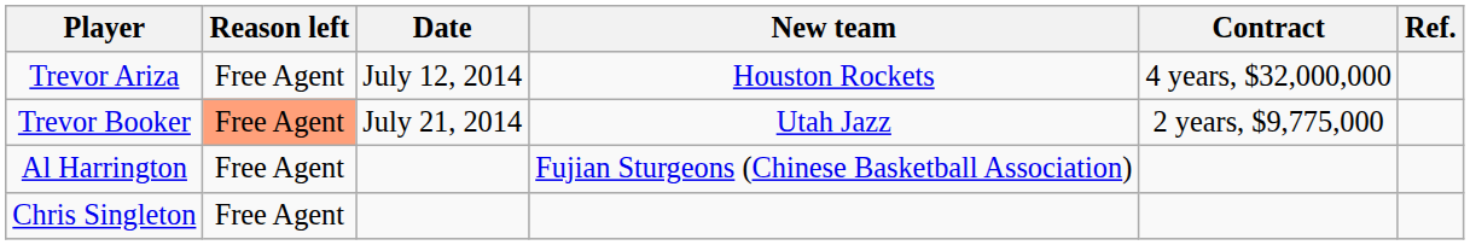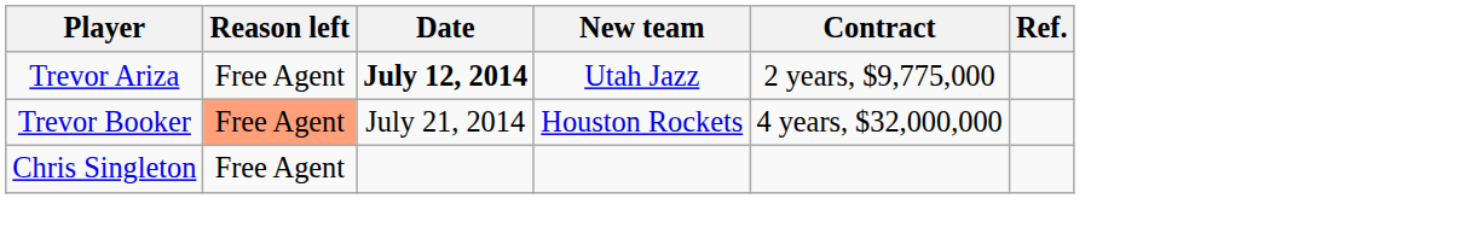Trevor Ariza | Date: normal -> bold
Trevor Ariza | New team: Houston Rockets -> Utah Jazz
Trevor Ariza | Contract: 4 years, $32,000,000 -> 2 years, $9,775,000
Trevor Booker | New team: Utah Jazz -> Houston Rockets
Trevor Booker | Contract: 2 years, $9,775,000 -> 4 years, $32,000,000
- row: Al Harrington | Free Agent | Fujian Sturgeons (Chinese Basketball Association)
